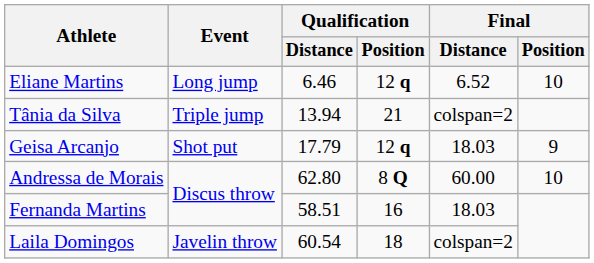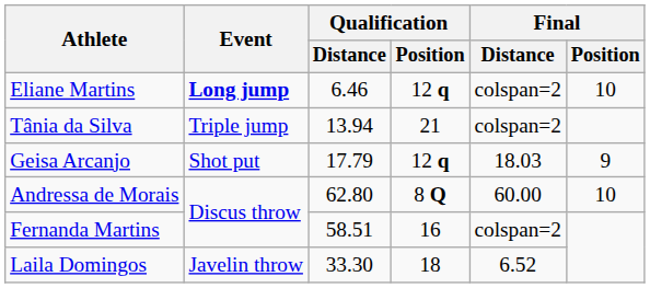Eliane Martins | Event: normal -> bold
Eliane Martins | Final / Distance: 6.52 -> colspan=2
Fernanda Martins | Final / Distance: 18.03 -> colspan=2
Laila Domingos | Qualification / Distance: 60.54 -> 33.30
Laila Domingos | Final / Distance: colspan=2 -> 6.52
